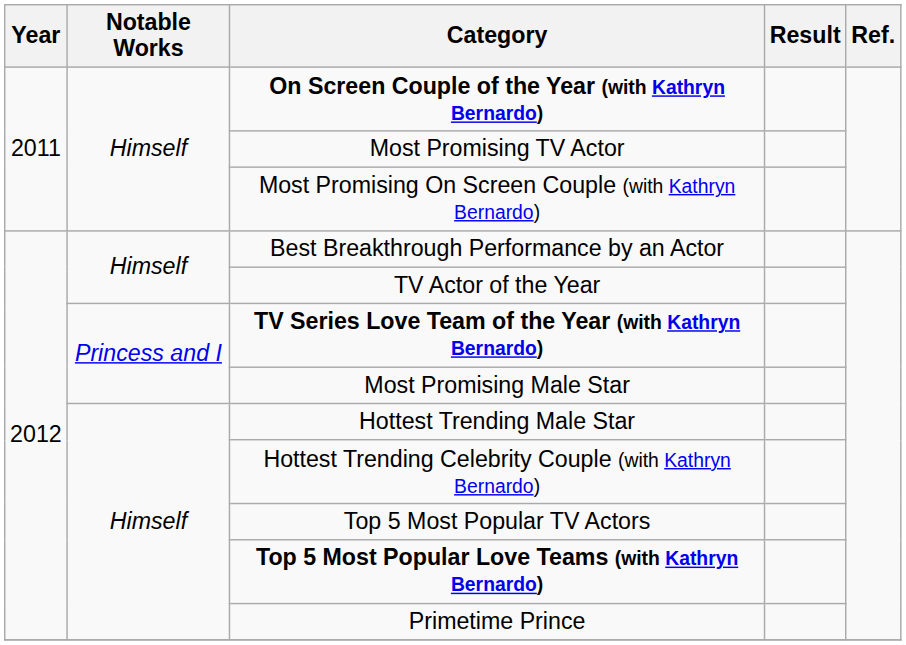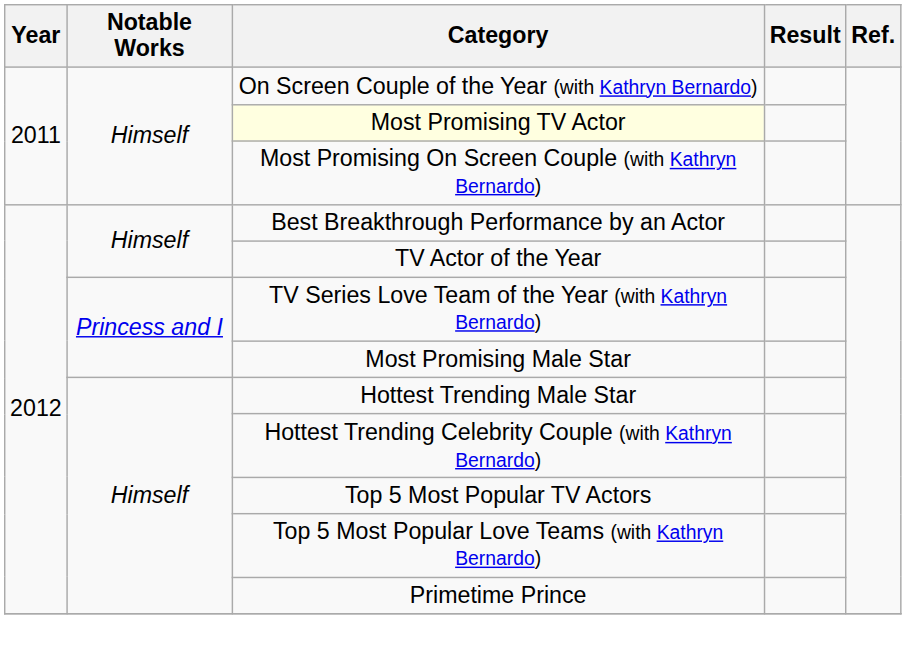On Screen Couple of the Year (with Kathryn Bernardo) | Category: bold -> normal
Most Promising TV Actor | Category: no background -> lightyellow background
TV Series Love Team of the Year (with Kathryn Bernardo) | Category: bold -> normal
Top 5 Most Popular Love Teams (with Kathryn Bernardo) | Category: bold -> normal
